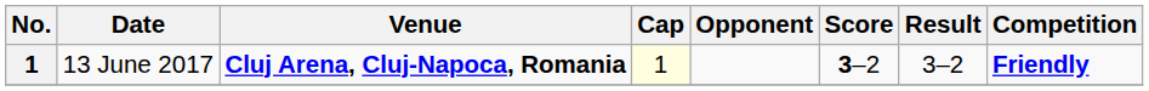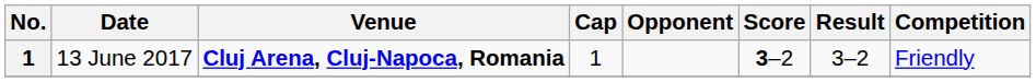13 June 2017 | Cap: lightyellow background -> no background
13 June 2017 | Competition: bold -> normal
